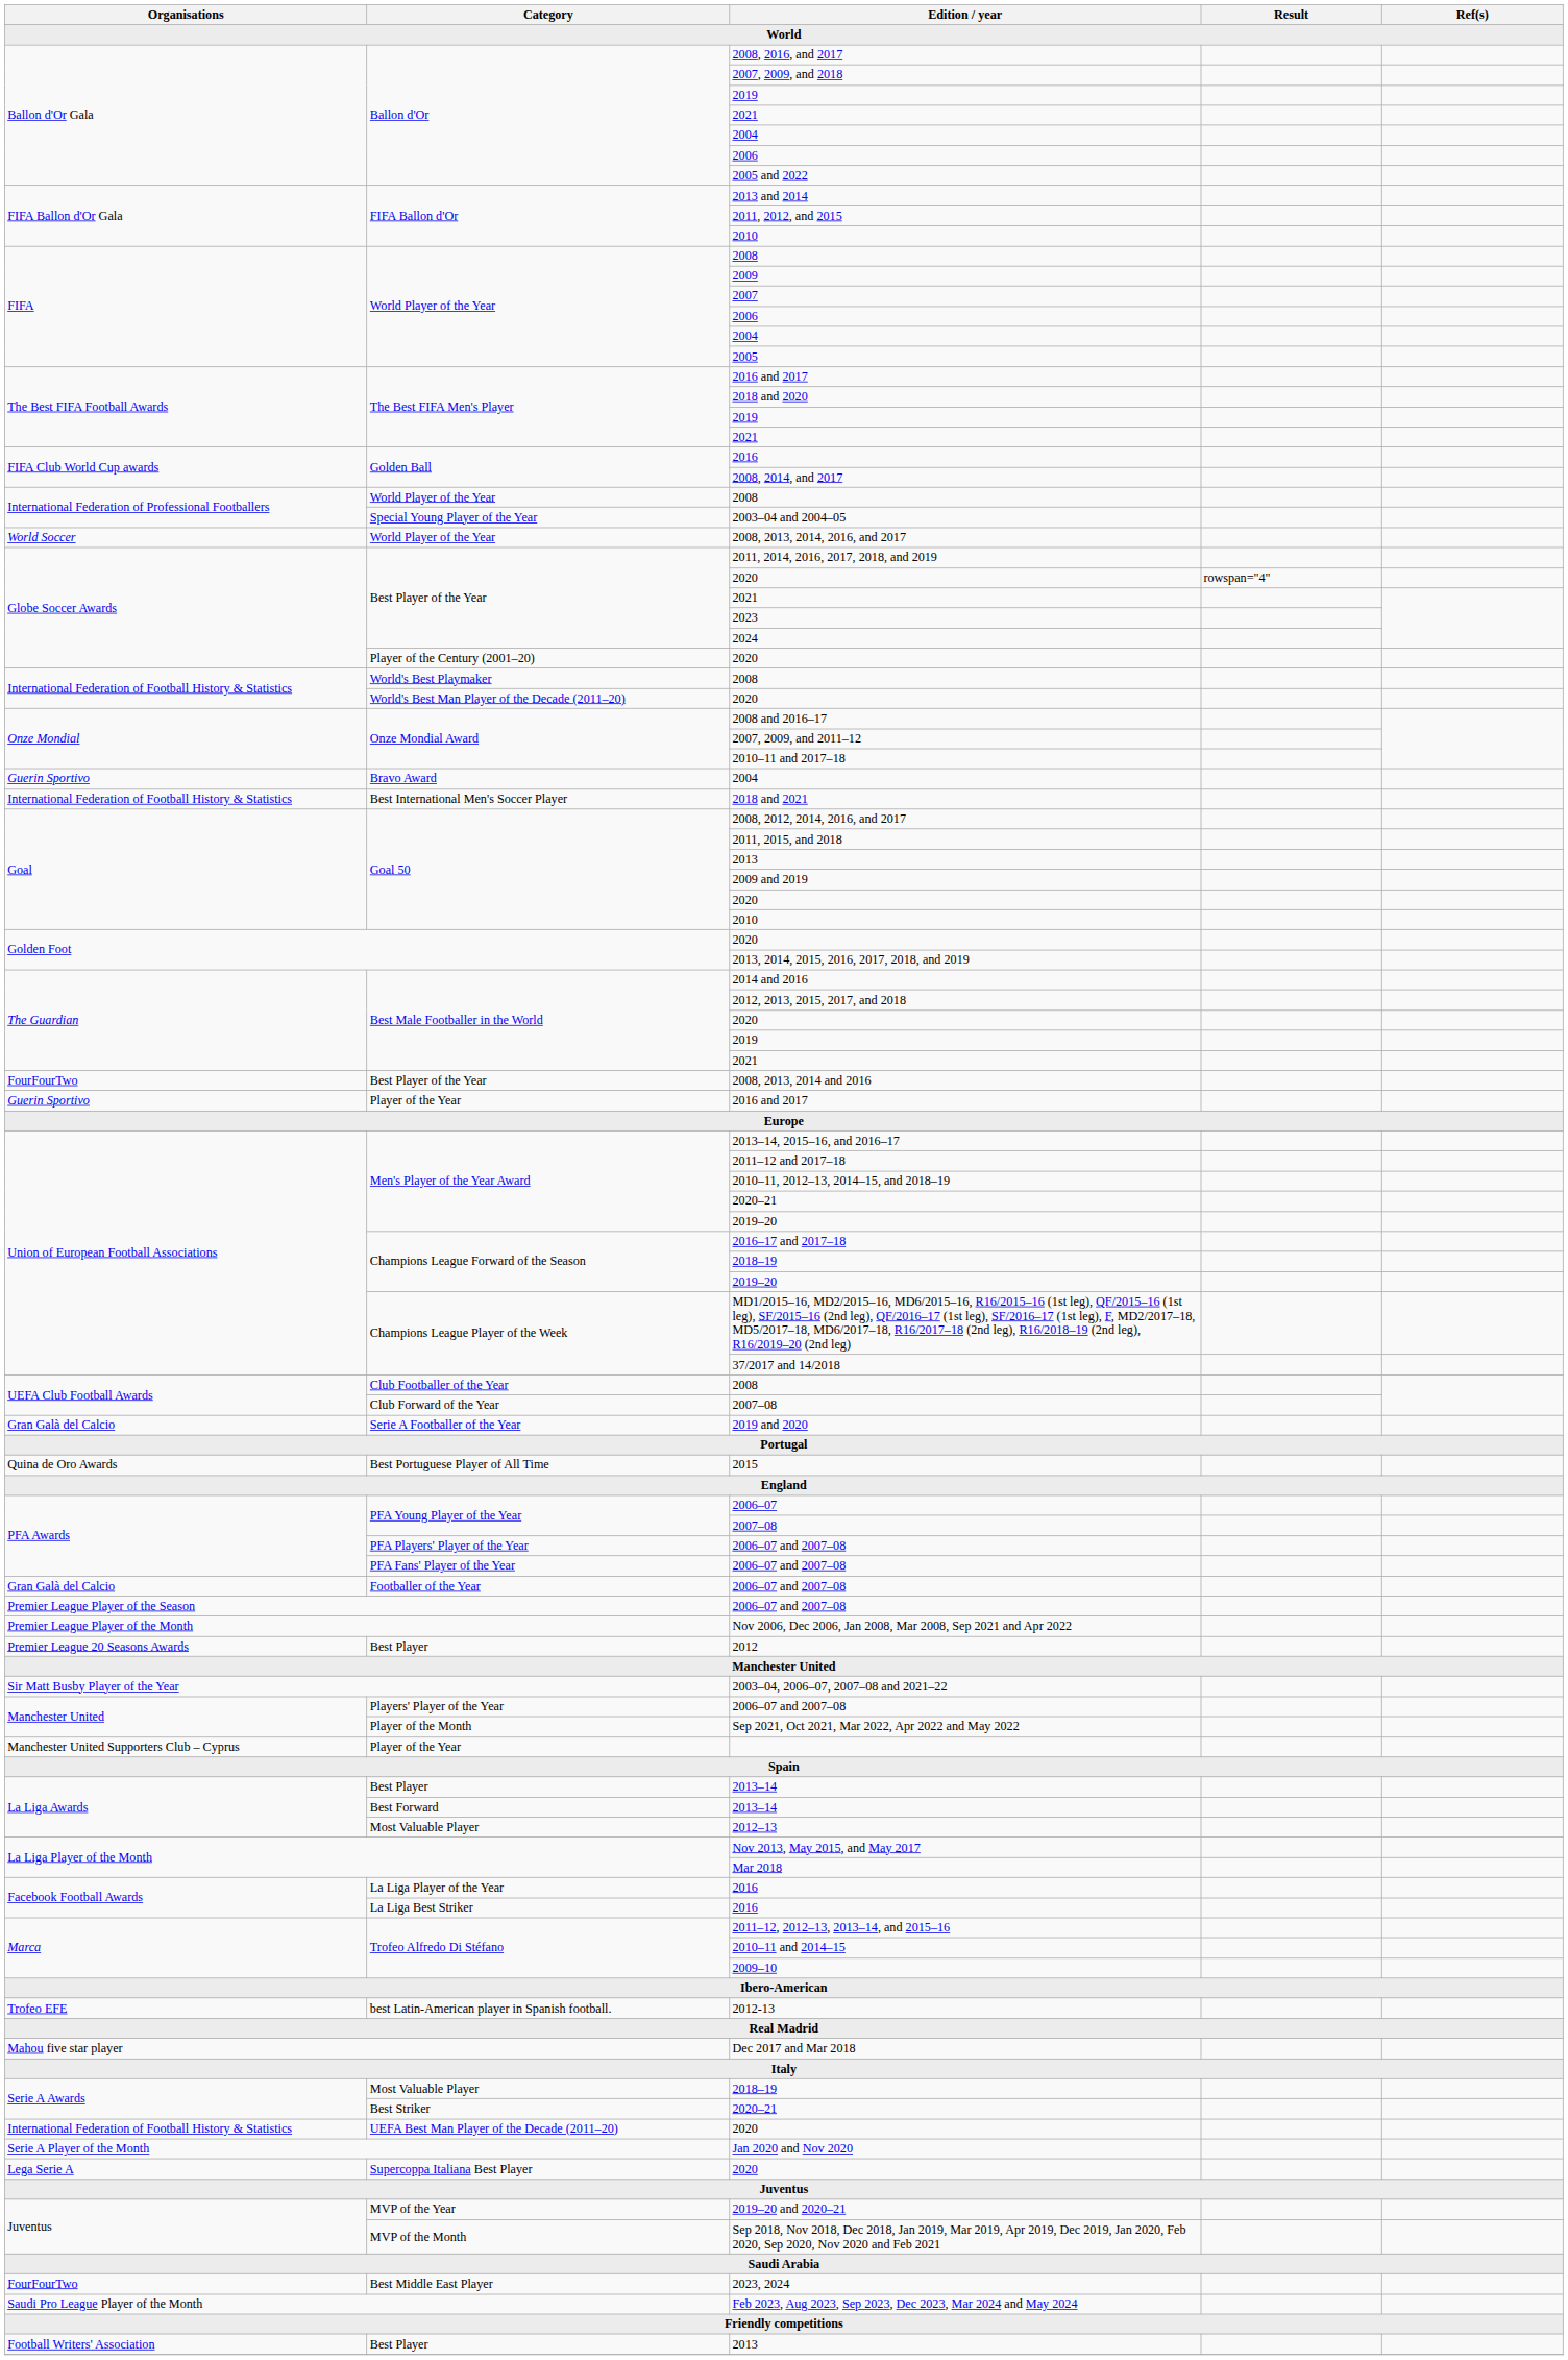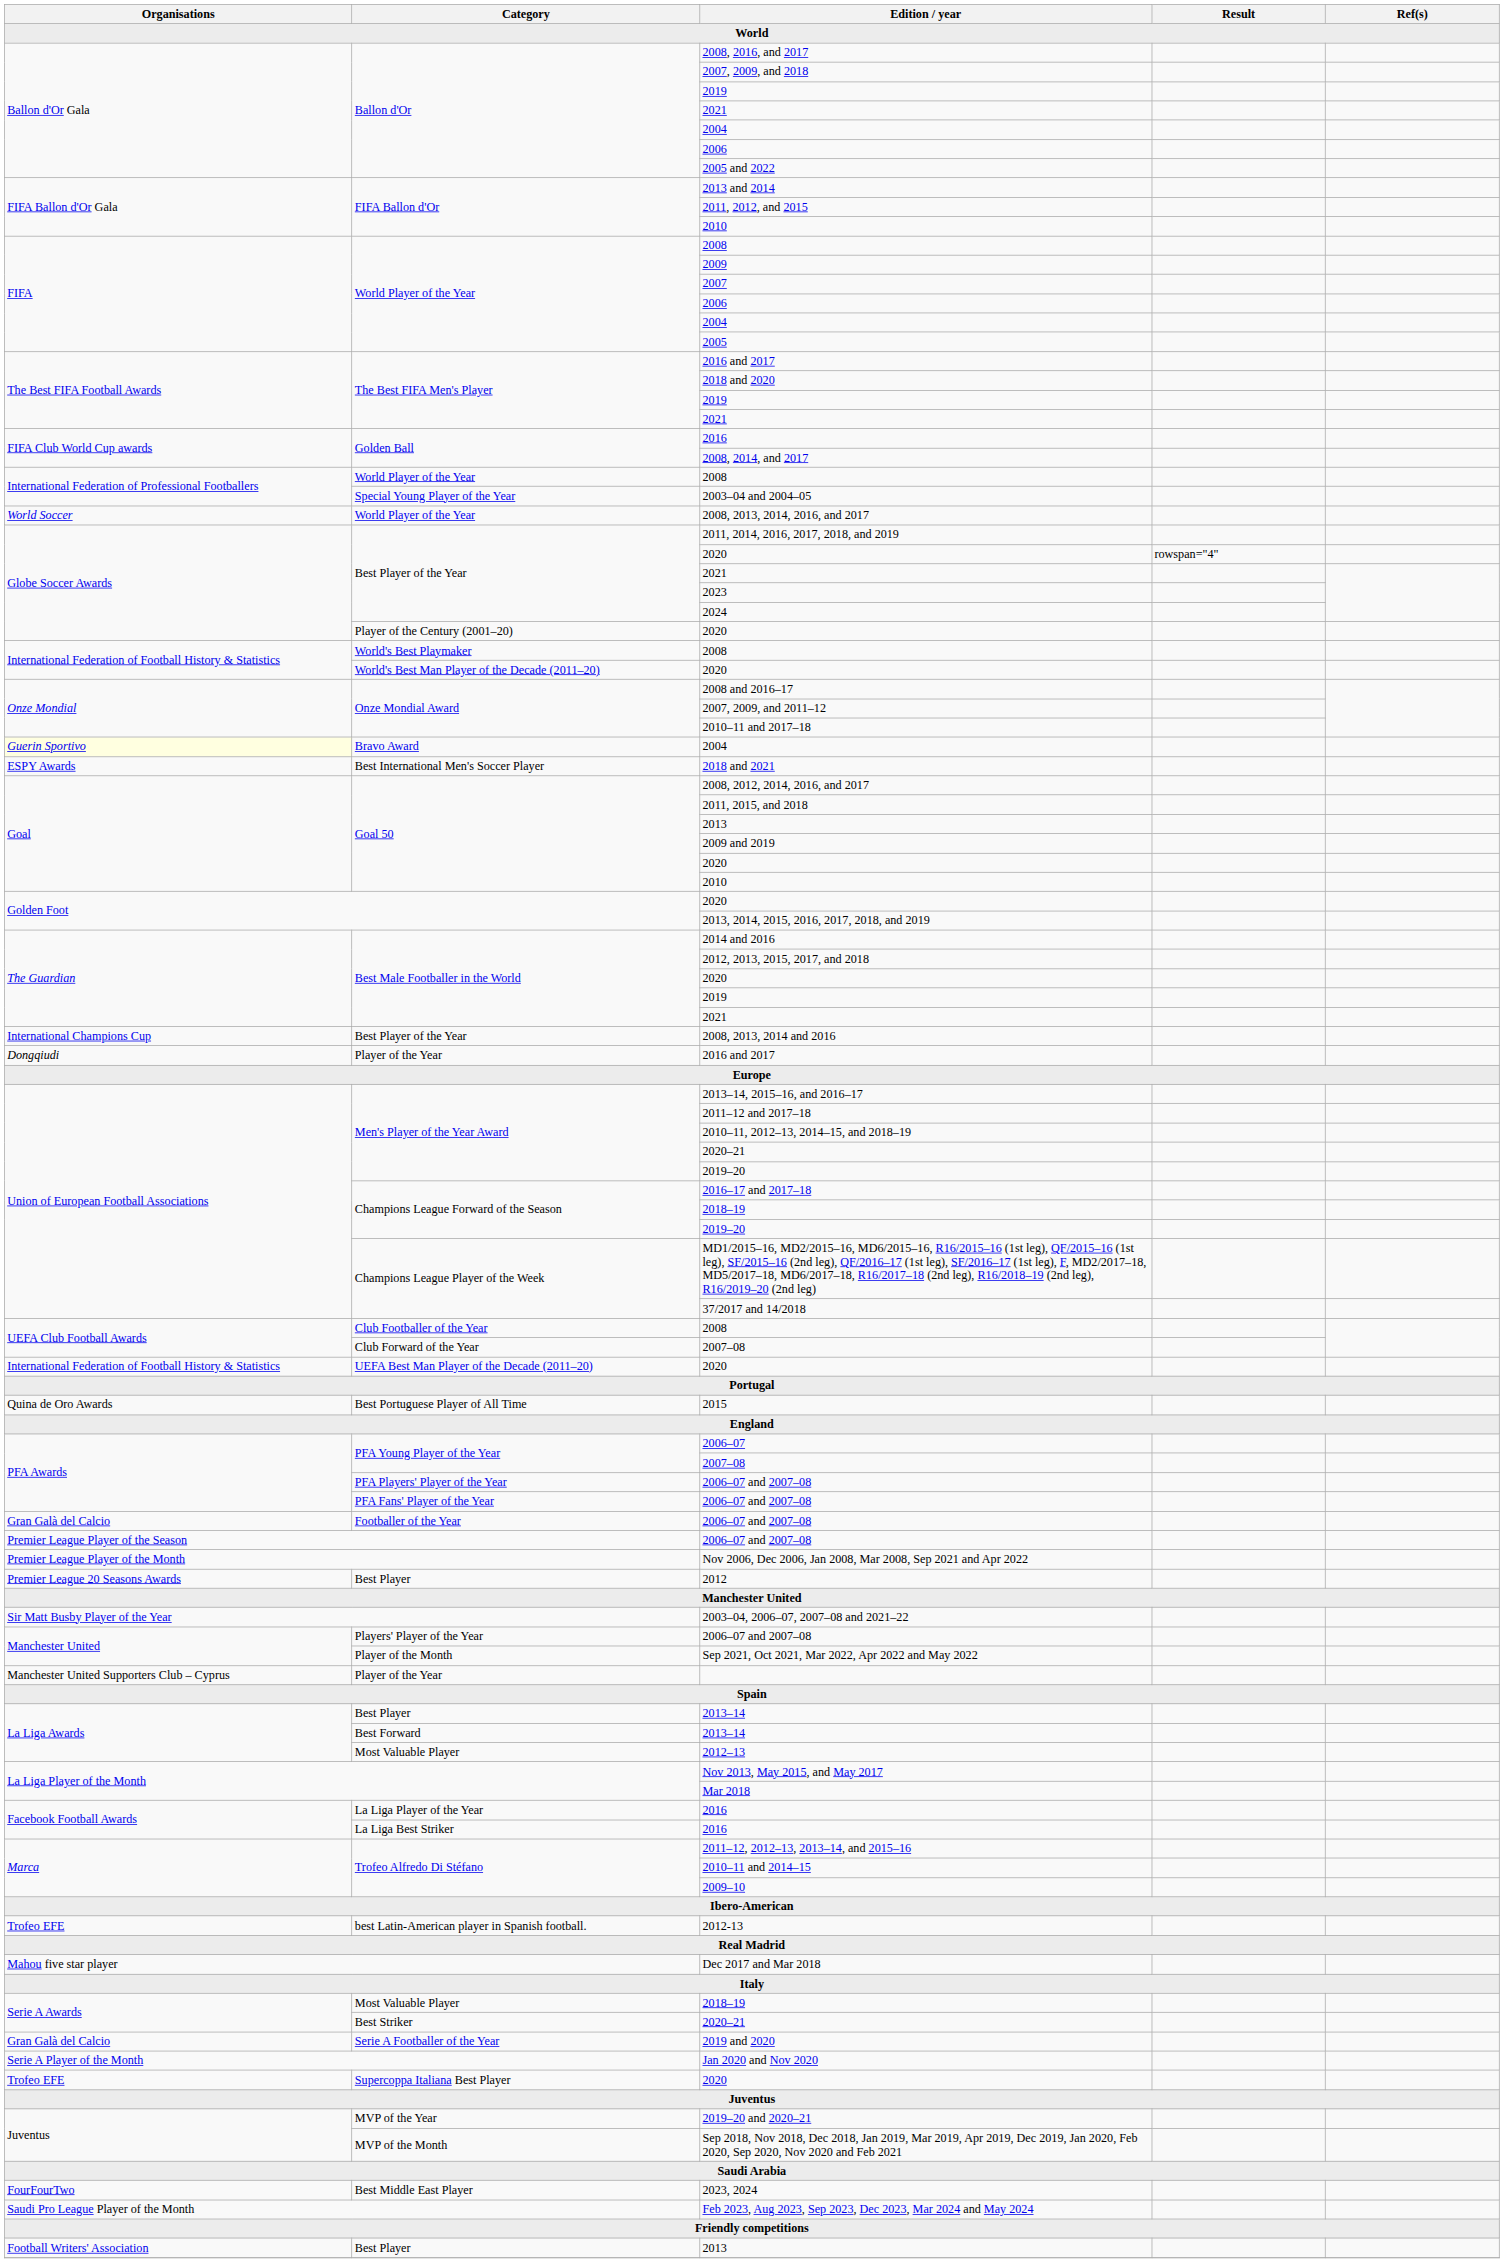Bravo Award / 2004 | Organisations: no background -> lightyellow background
2018 and 2021 | Organisations: International Federation of Football History & Statistics -> ESPY Awards
2008, 2013, 2014 and 2016 | Organisations: FourFourTwo -> International Champions Cup
Player of the Year / 2016 and 2017 | Organisations: Guerin Sportivo -> Dongqiudi
rows swapped: UEFA Best Man Player of the Decade (2011–20) / 2020 <-> 2019 and 2020
Supercoppa Italiana Best Player / 2020 | Organisations: Lega Serie A -> Trofeo EFE
